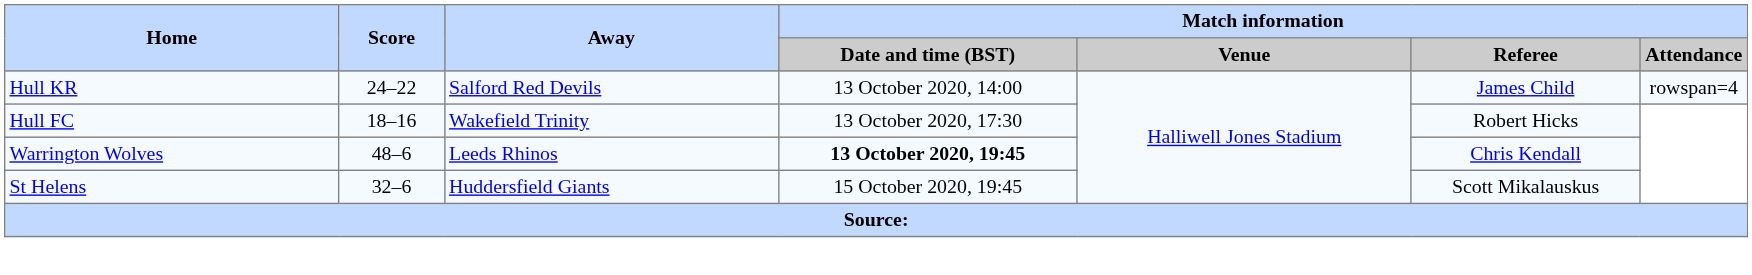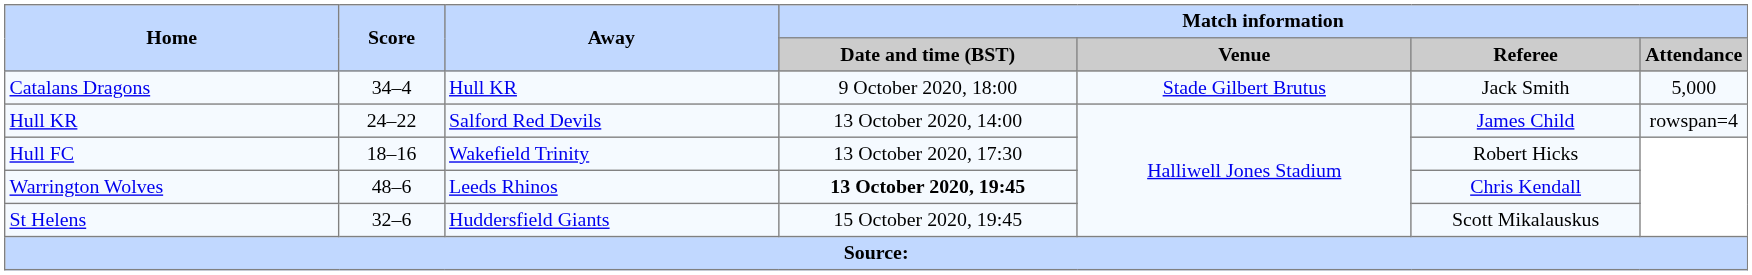+ row: Catalans Dragons | 34–4 | Hull KR | 9 October 2020, 18:00 | Stade Gilbert Brutus | Jack Smith | 5,000
